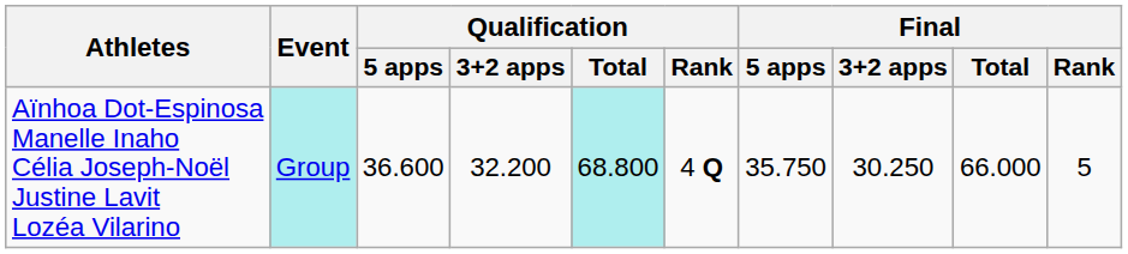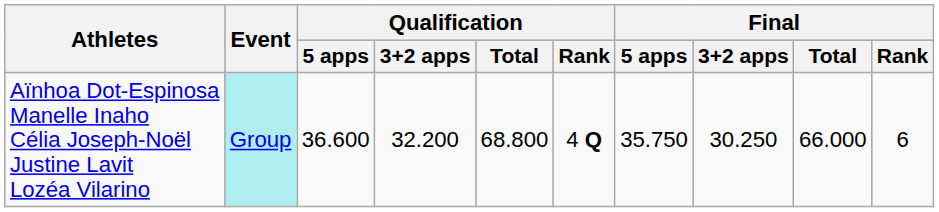row 3 | Qualification / Total: paleturquoise background -> no background
row 3 | Final / Rank: 5 -> 6
